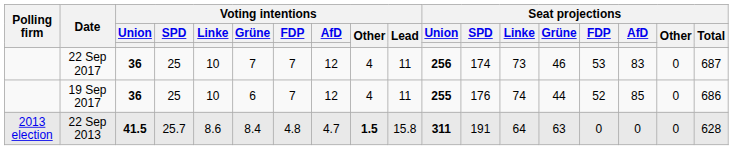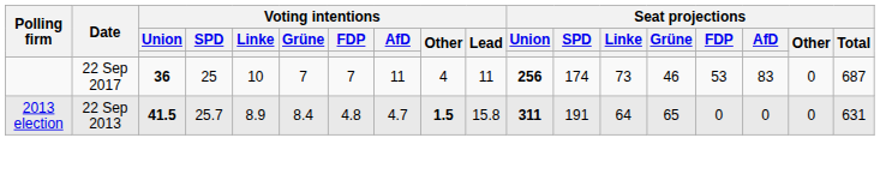22 Sep 2017 | Voting intentions / AfD: 12 -> 11
- row: 19 Sep 2017 | 36 | 25 | 10 | 6 | 7 | 12 | 4 | 11 | 255 | 176 | 74 | 44 | 52 | 85 | 0 | 686
22 Sep 2013 | Voting intentions / Linke: 8.6 -> 8.9
22 Sep 2013 | Seat projections / Grüne: 63 -> 65
22 Sep 2013 | Seat projections / Total: 628 -> 631
